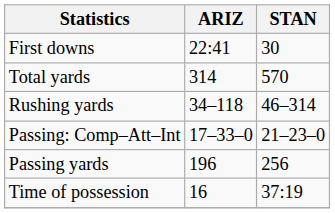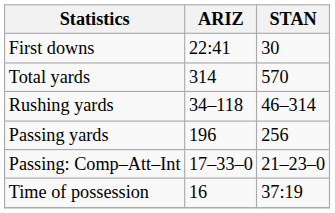rows swapped: Passing yards <-> Passing: Comp–Att–Int
